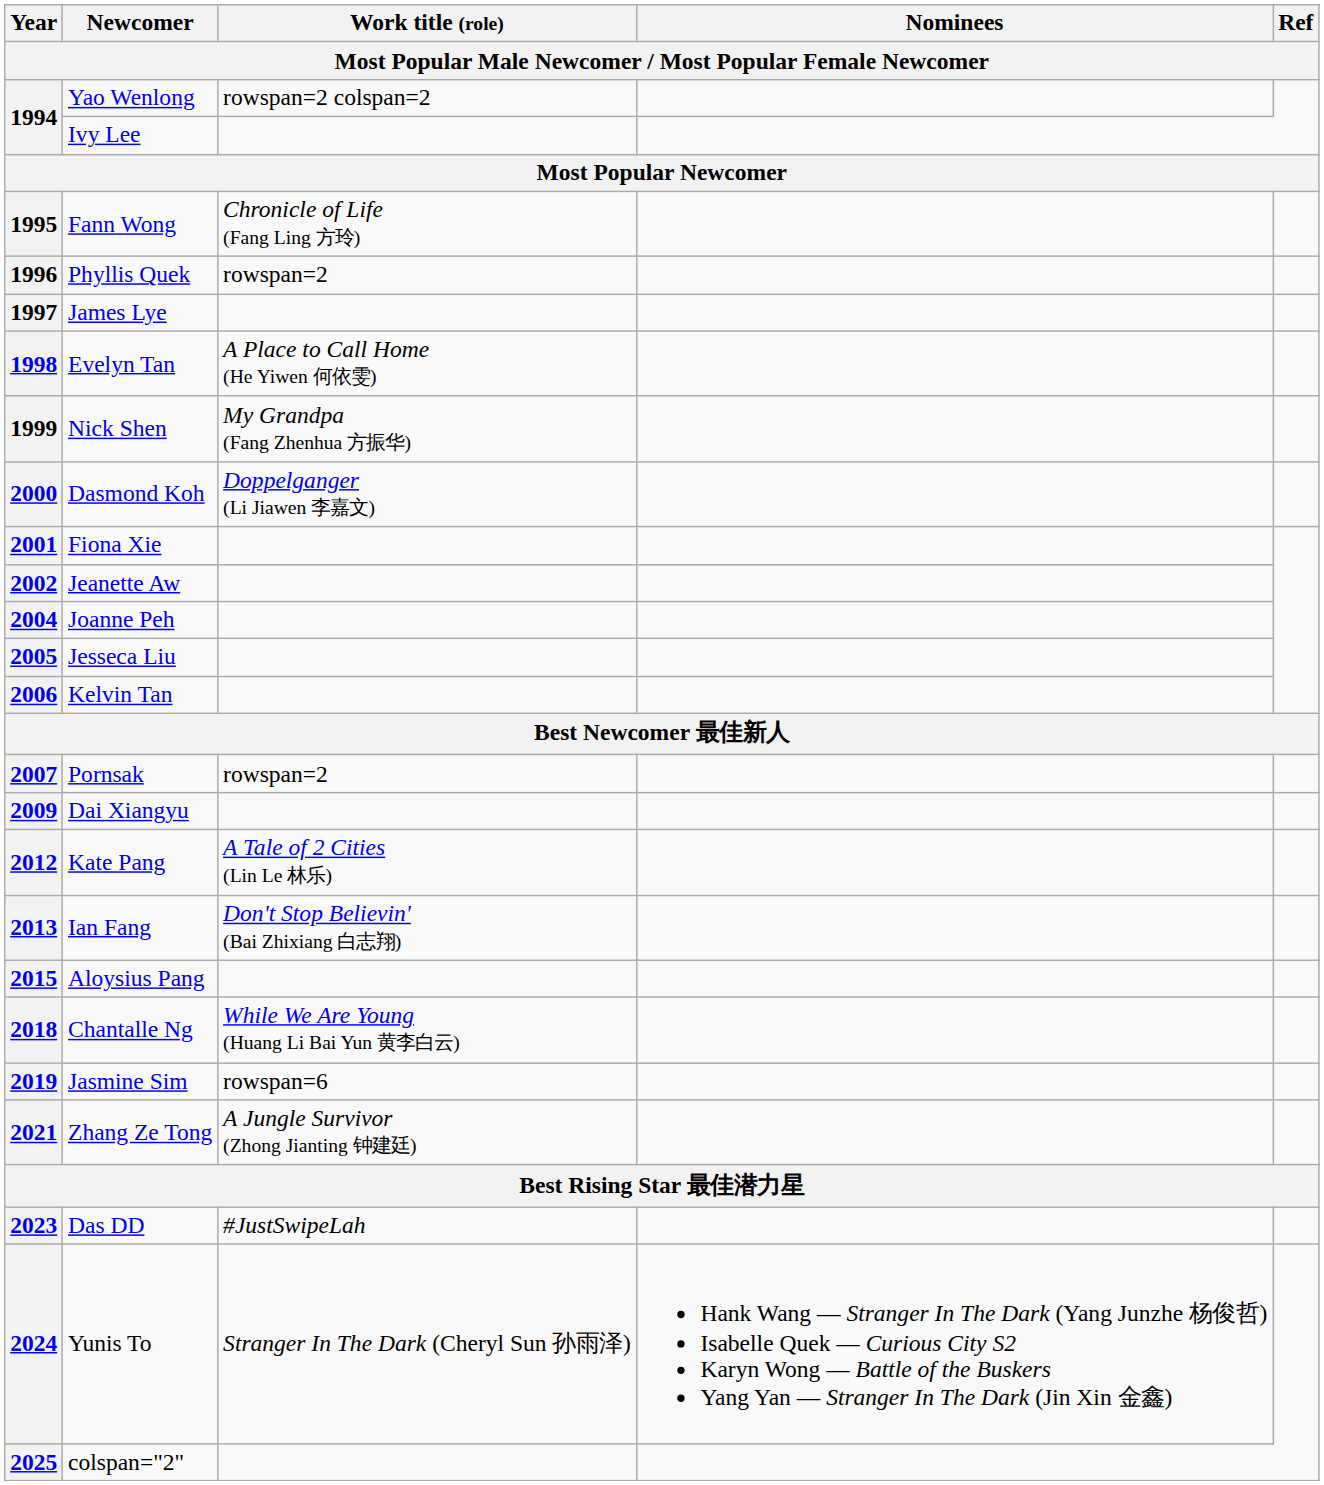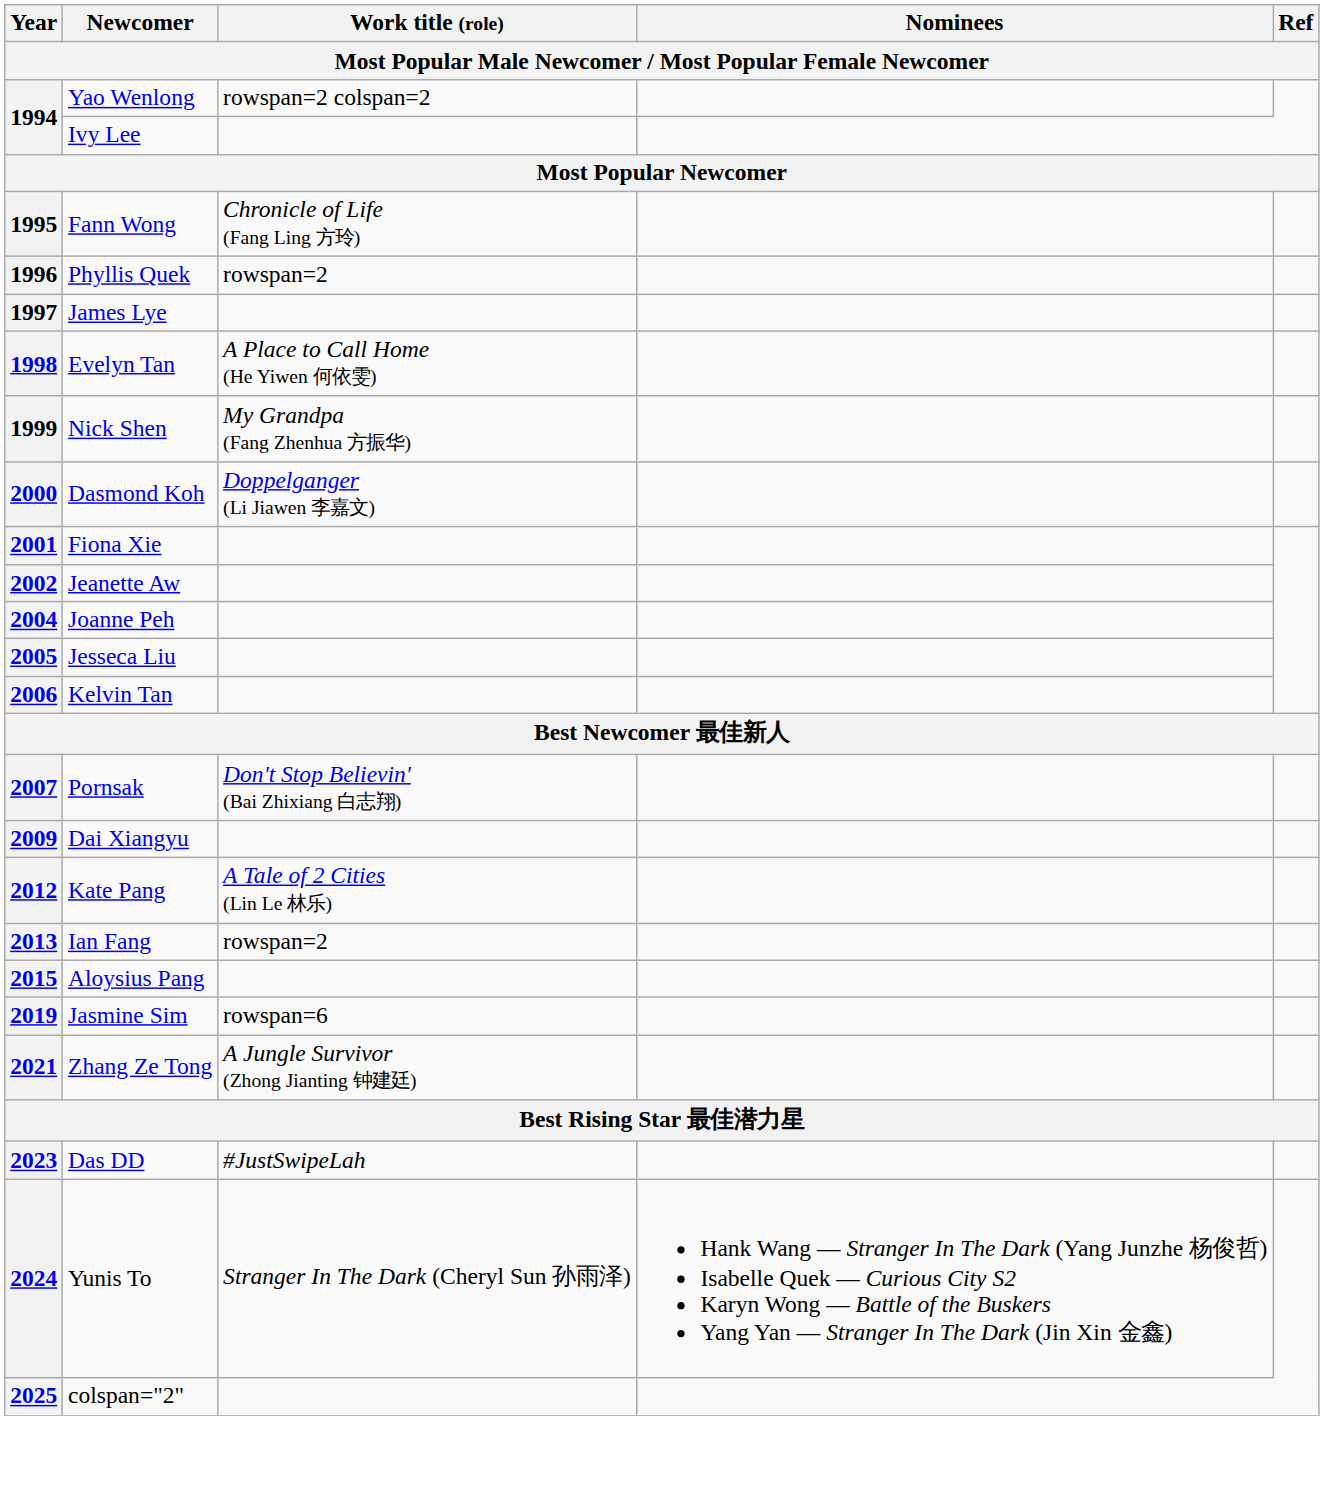2007 | Work title (role): rowspan=2 -> Don't Stop Believin' (Bai Zhixiang 白志翔)
2013 | Work title (role): Don't Stop Believin' (Bai Zhixiang 白志翔) -> rowspan=2
- row: 2018 | Chantalle Ng | While We Are Young (Huang Li Bai Yun 黄李白云)
